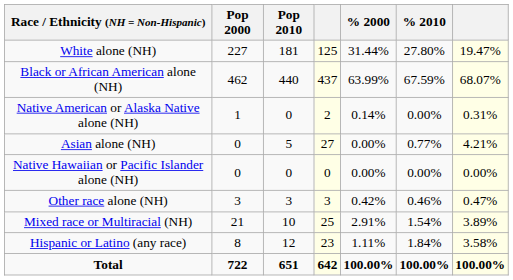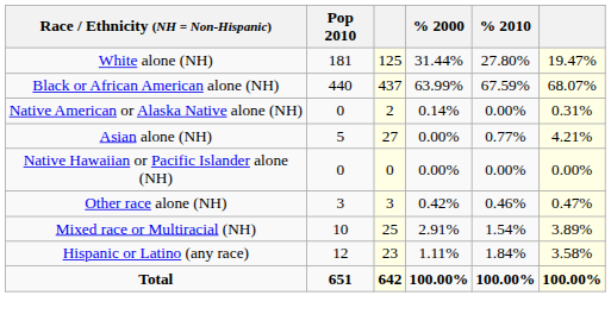- column: Pop 2000 | 227 | 462 | 1 | 0 | 0 | 3 | 21 | 8 | 722
